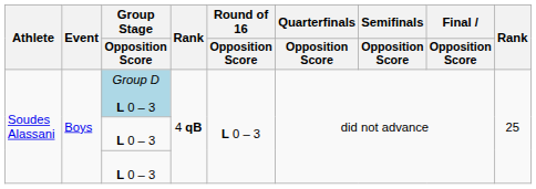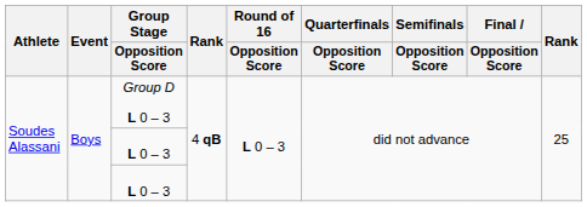Group D L 0 – 3 | Group Stage / Opposition Score: lightblue background -> no background
